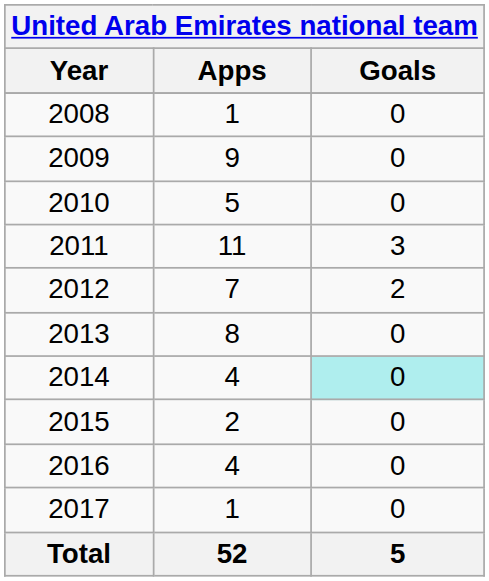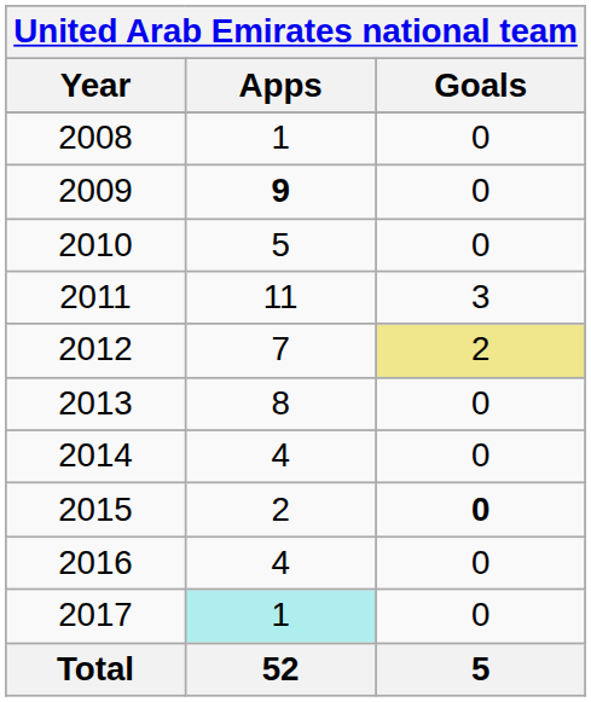2009 | Apps: normal -> bold
2012 | Goals: no background -> khaki background
2014 | Goals: paleturquoise background -> no background
2015 | Goals: normal -> bold
2017 | Apps: no background -> paleturquoise background
